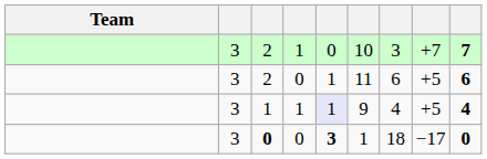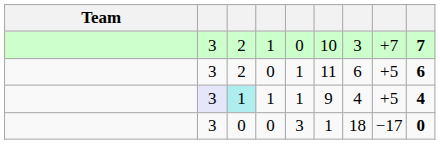row 4 | column 2: no background -> lavender background
row 4 | column 3: no background -> paleturquoise background
row 4 | column 5: lavender background -> no background
row 5 | column 3: bold -> normal
row 5 | column 5: bold -> normal
